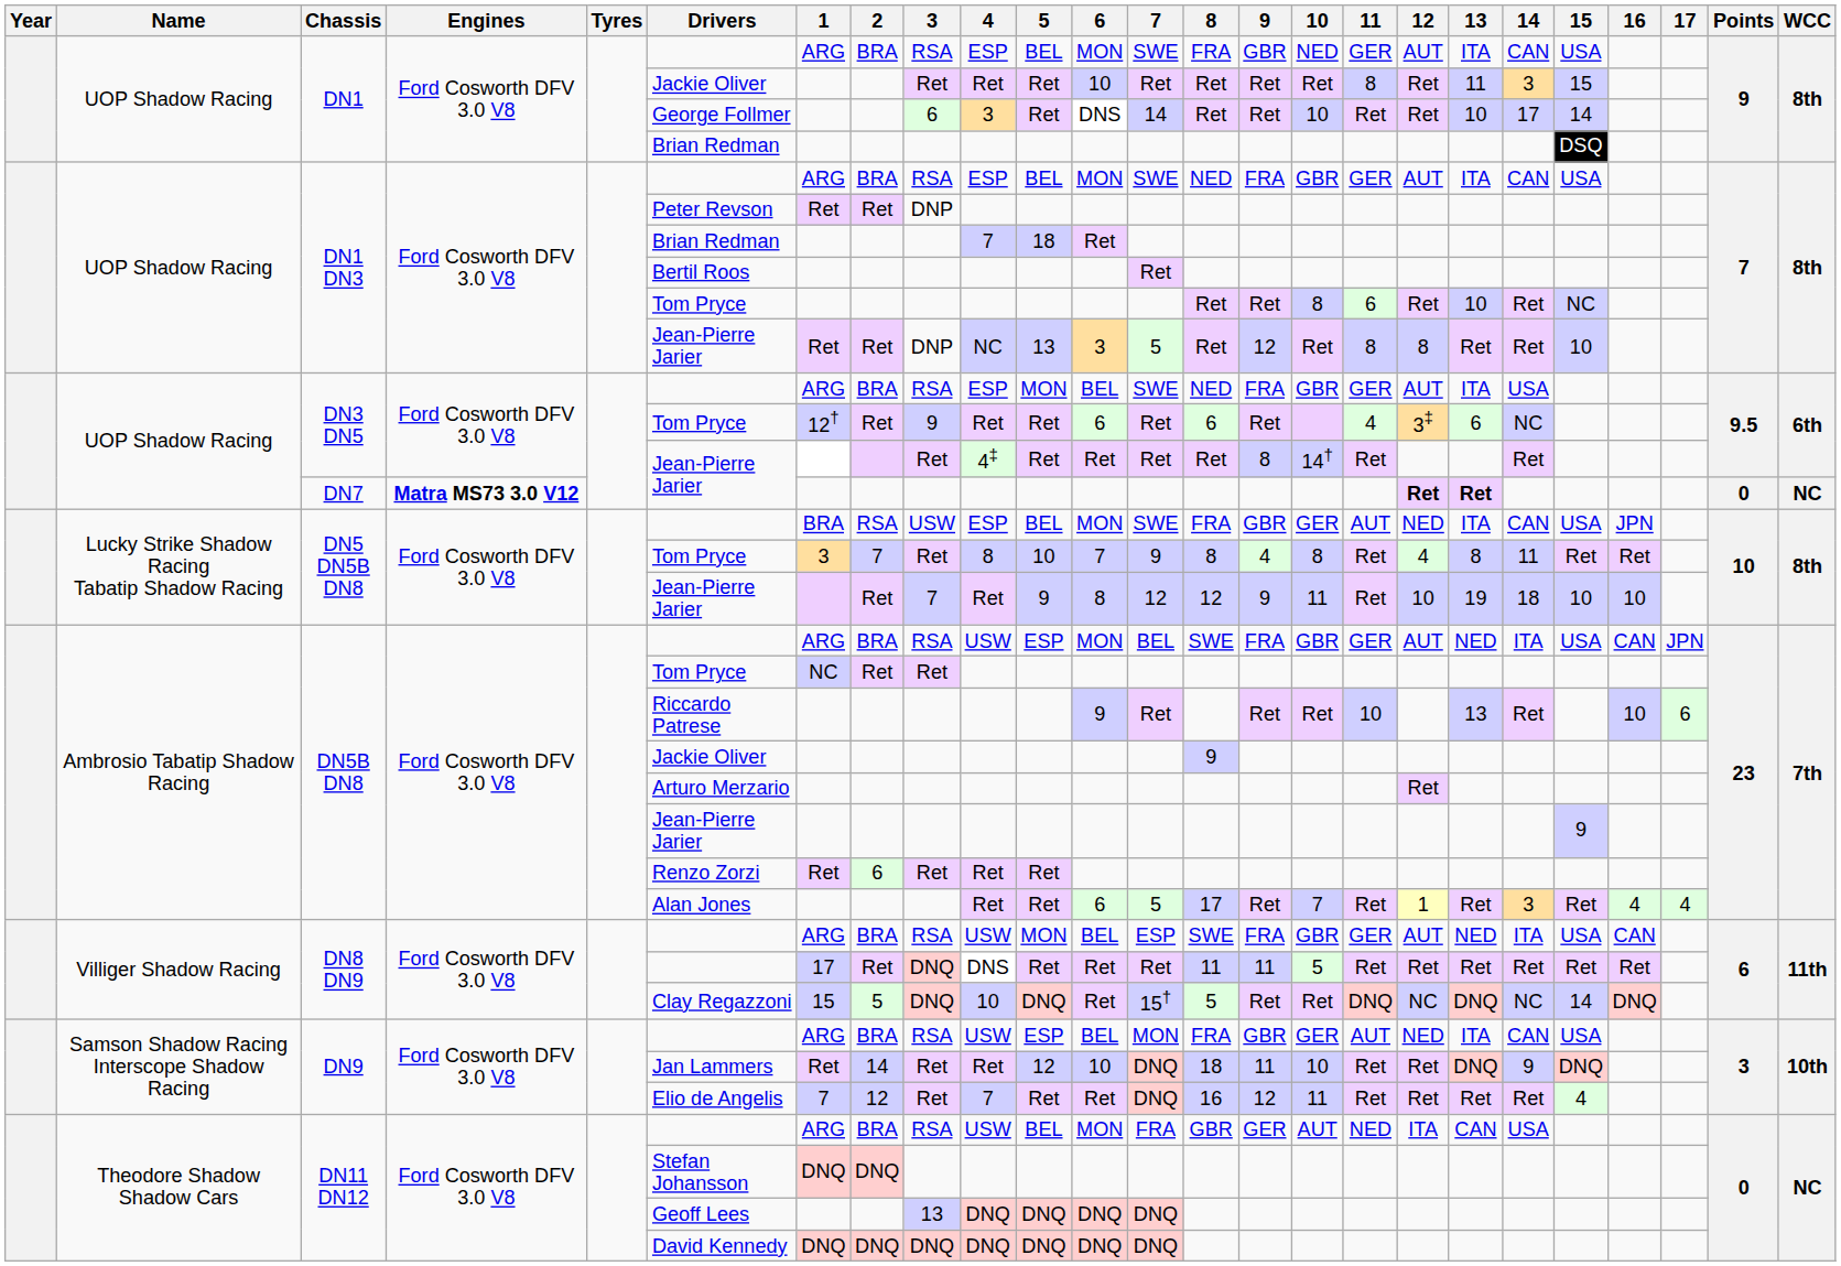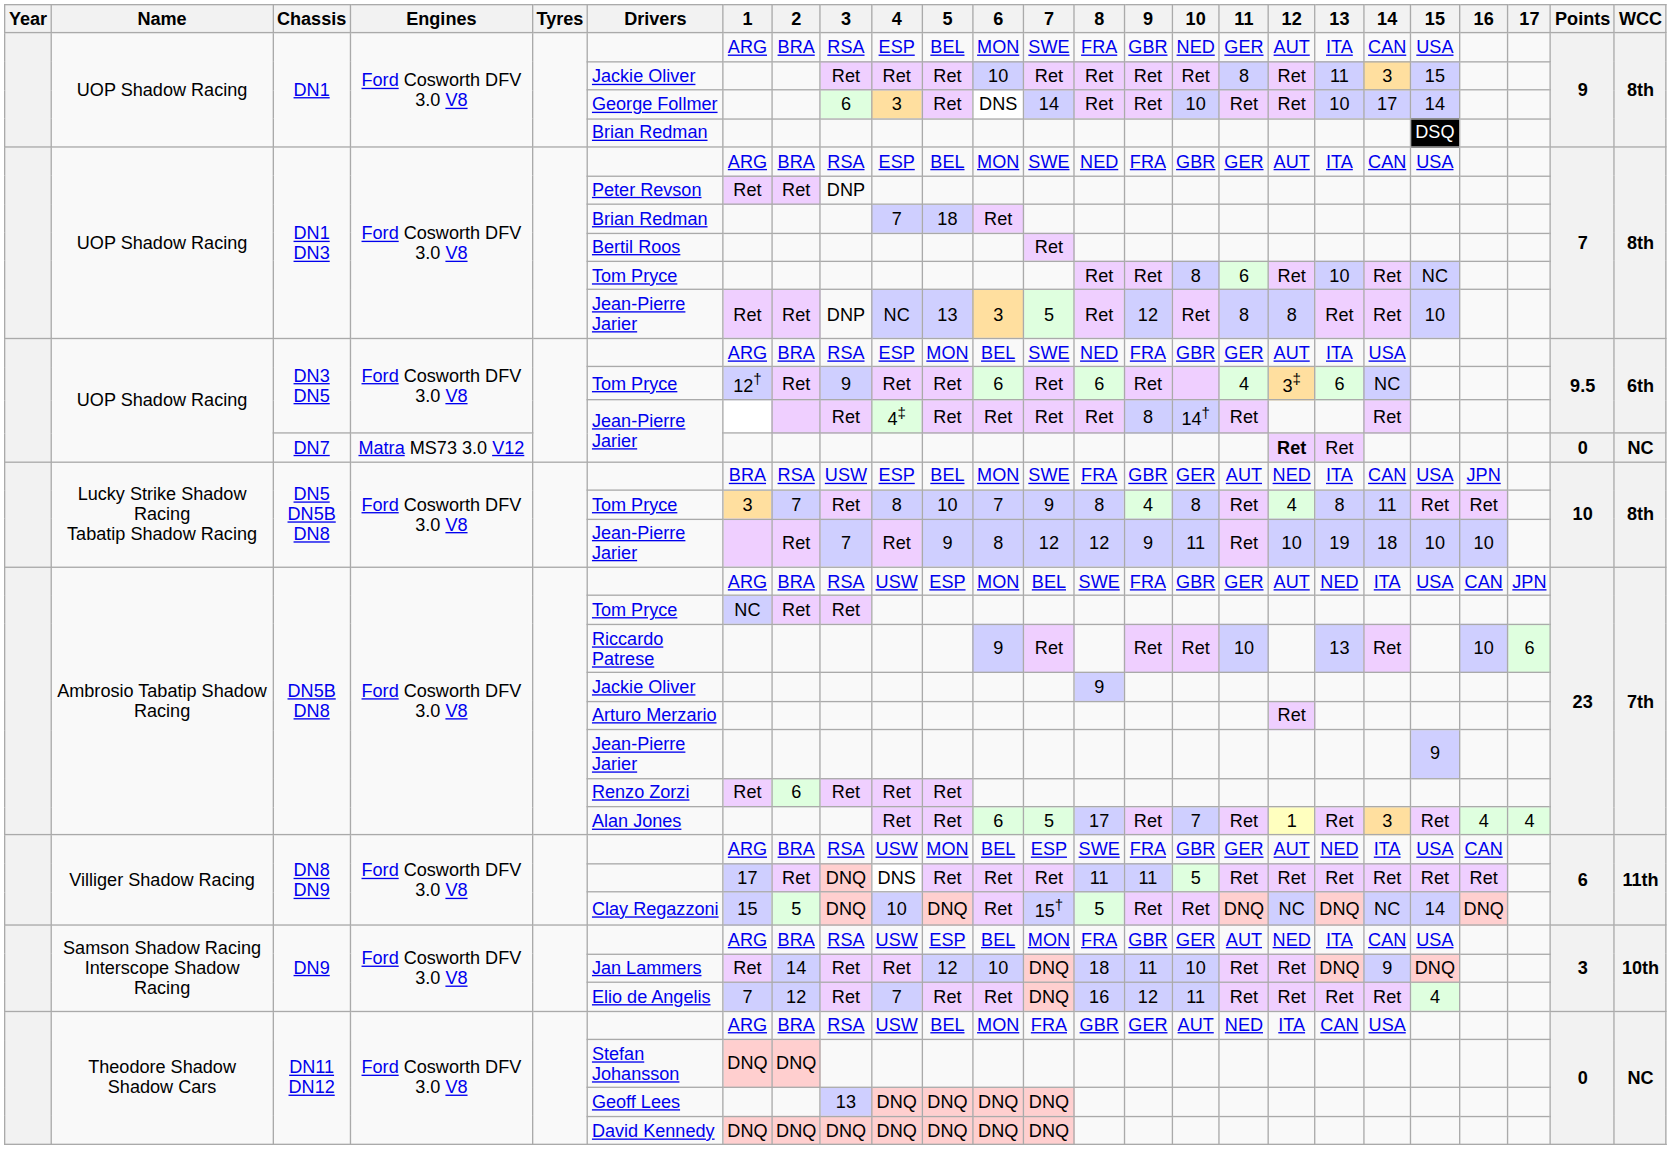DN7 | Engines: bold -> normal
DN7 | 13: bold -> normal
